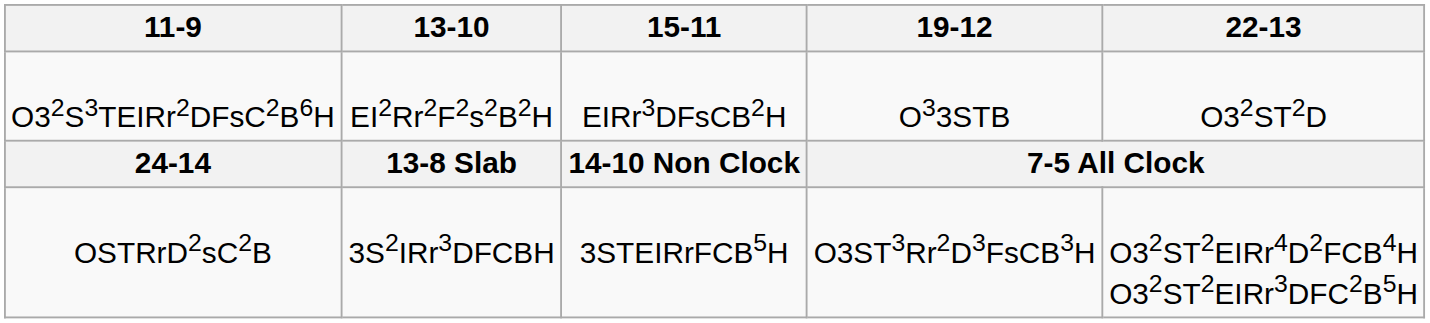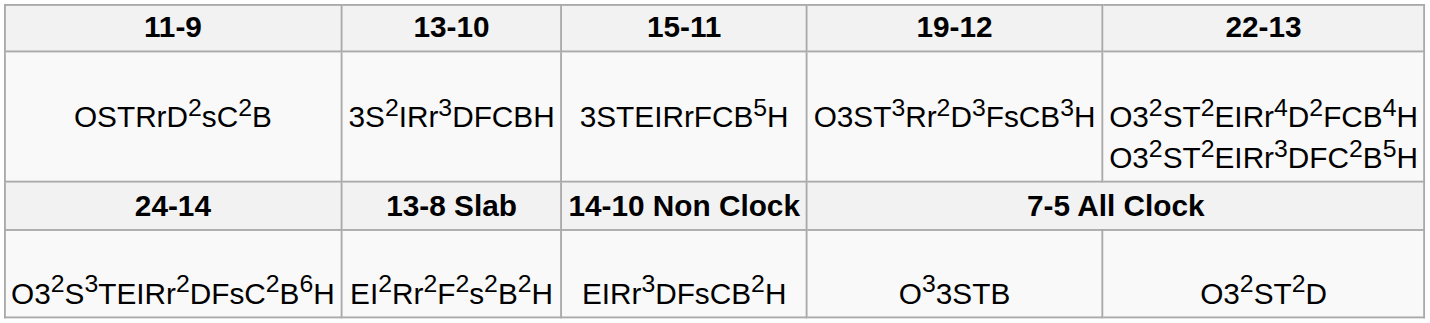rows swapped: OSTRrD2sC2B <-> O32S3TEIRr2DFsC2B6H
